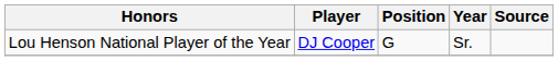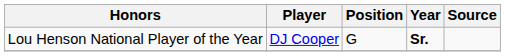Lou Henson National Player of the Year | Year: normal -> bold
